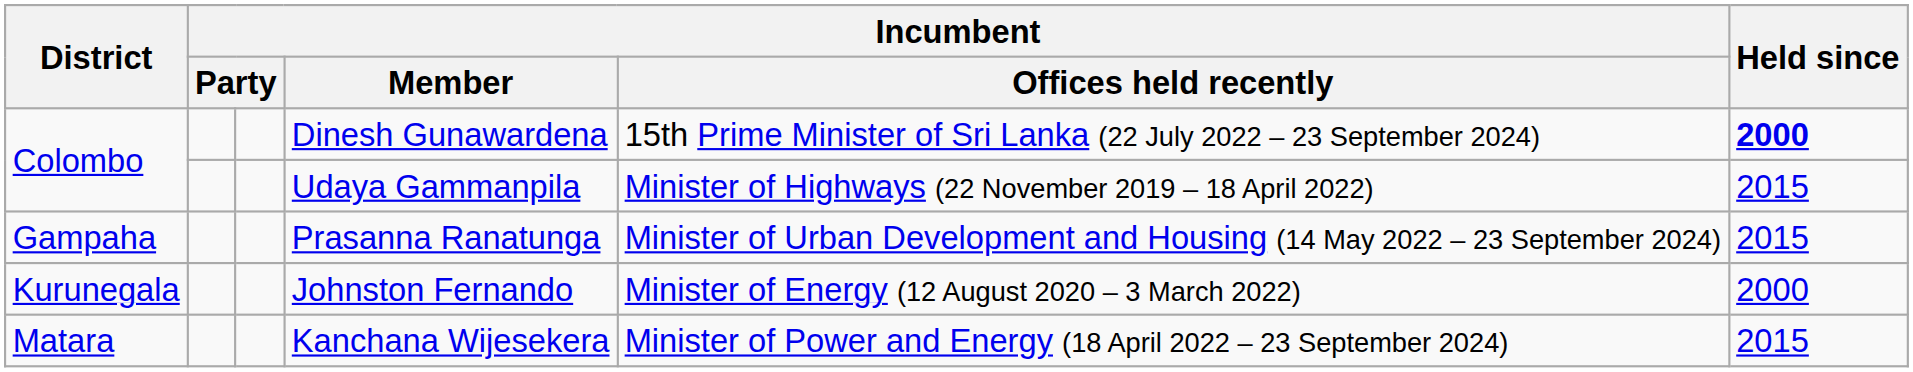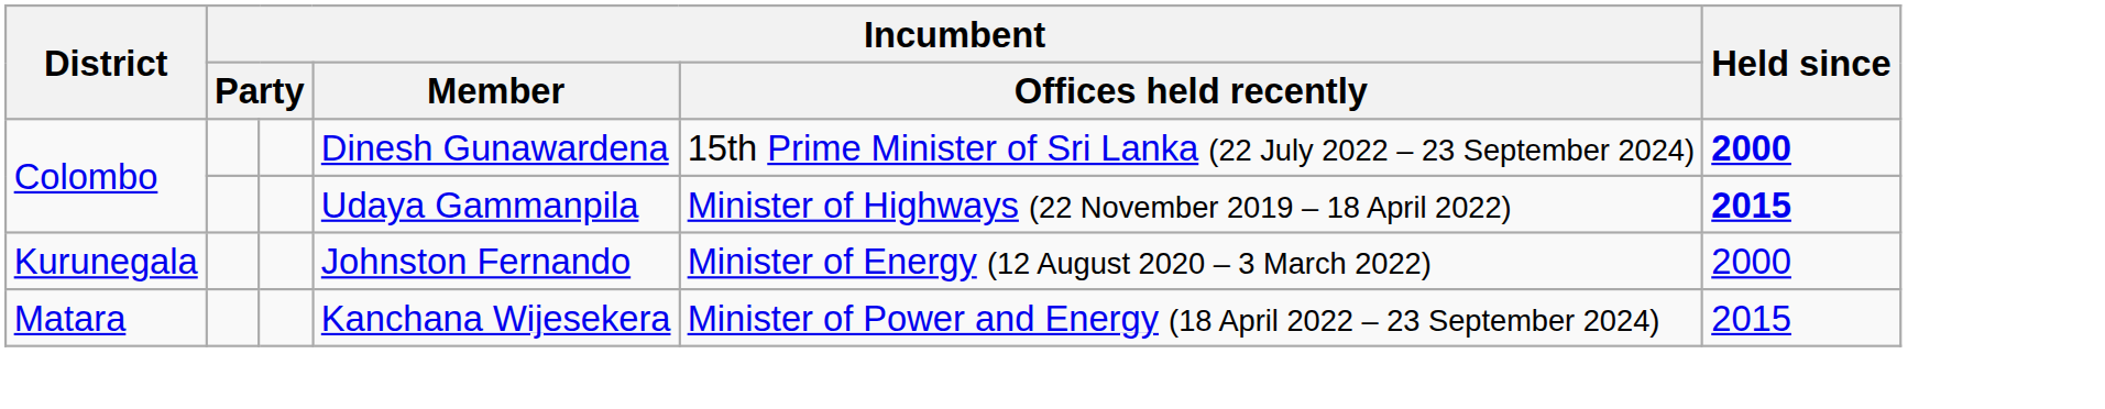Udaya Gammanpila | Held since: normal -> bold
- row: Gampaha | Prasanna Ranatunga | Minister of Urban Development and Housing (14 May 2022 – 23 September 2024) | 2015
